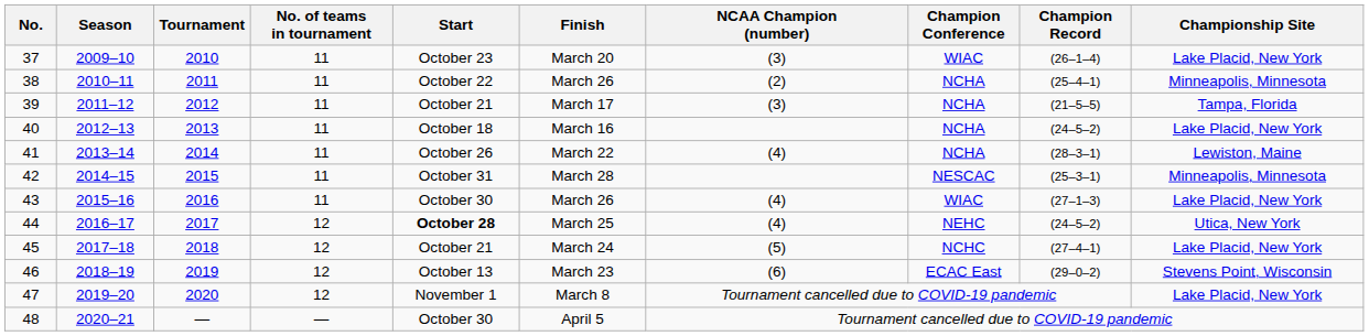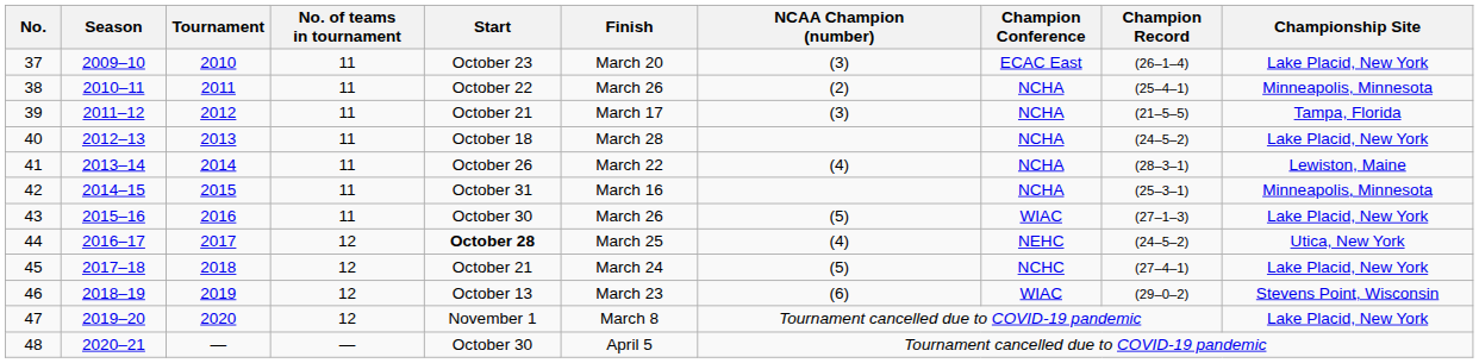37 | Champion Conference: WIAC -> ECAC East
40 | Finish: March 16 -> March 28
42 | Finish: March 28 -> March 16
42 | Champion Conference: NESCAC -> NCHA
43 | NCAA Champion (number): (4) -> (5)
46 | Champion Conference: ECAC East -> WIAC
